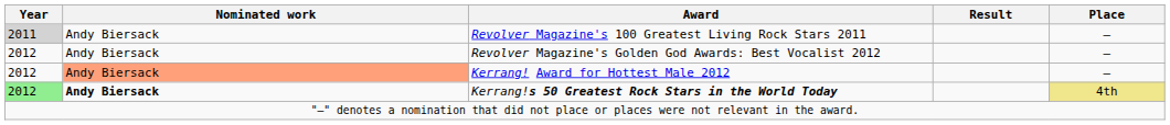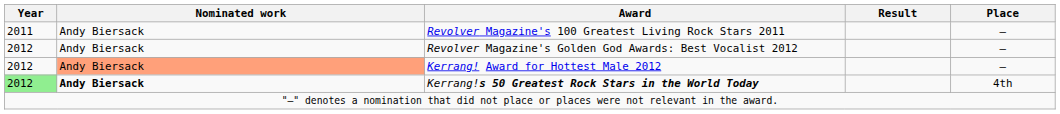Revolver Magazine's 100 Greatest Living Rock Stars 2011 | Year: lightgrey background -> no background
Kerrang!s 50 Greatest Rock Stars in the World Today | Place: khaki background -> no background
